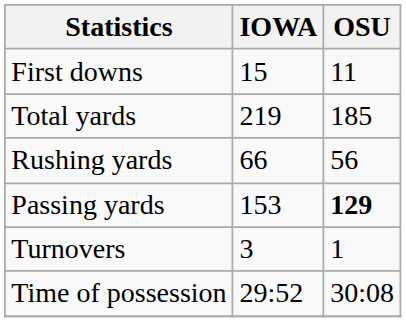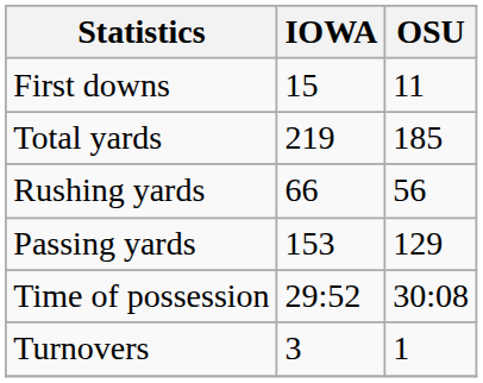Passing yards | OSU: bold -> normal
rows swapped: Turnovers <-> Time of possession
